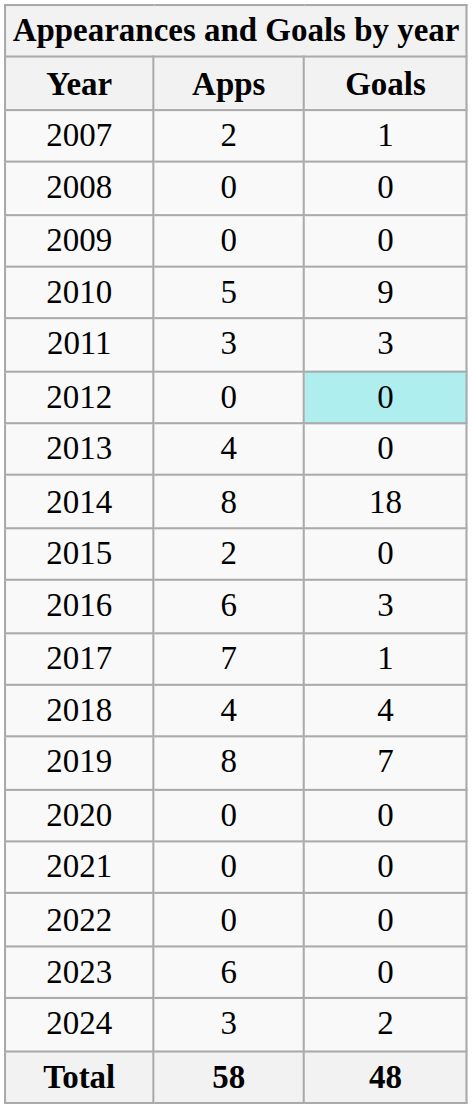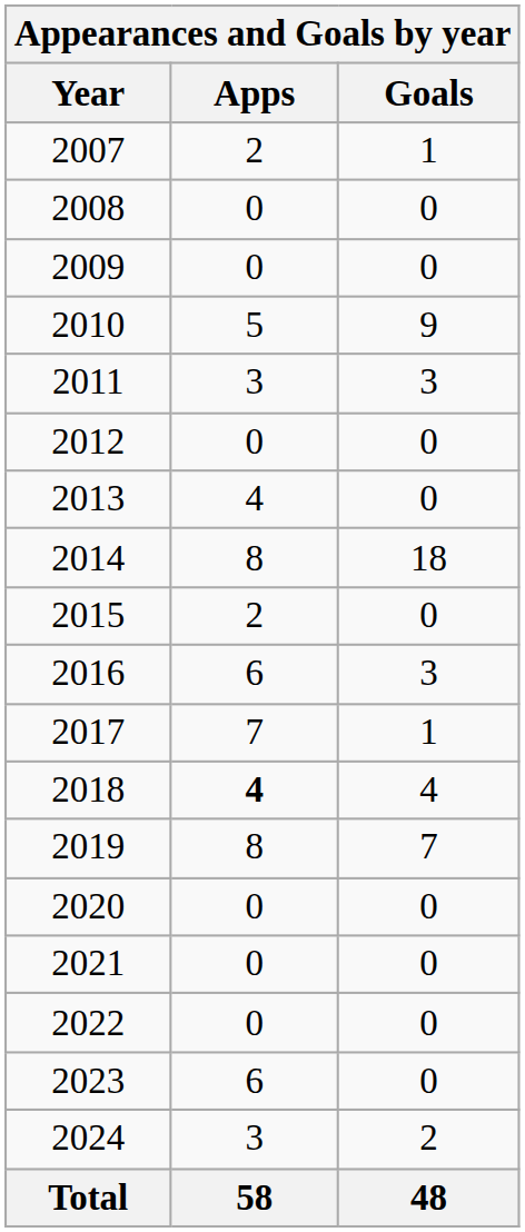2012 | Goals: paleturquoise background -> no background
2018 | Apps: normal -> bold
